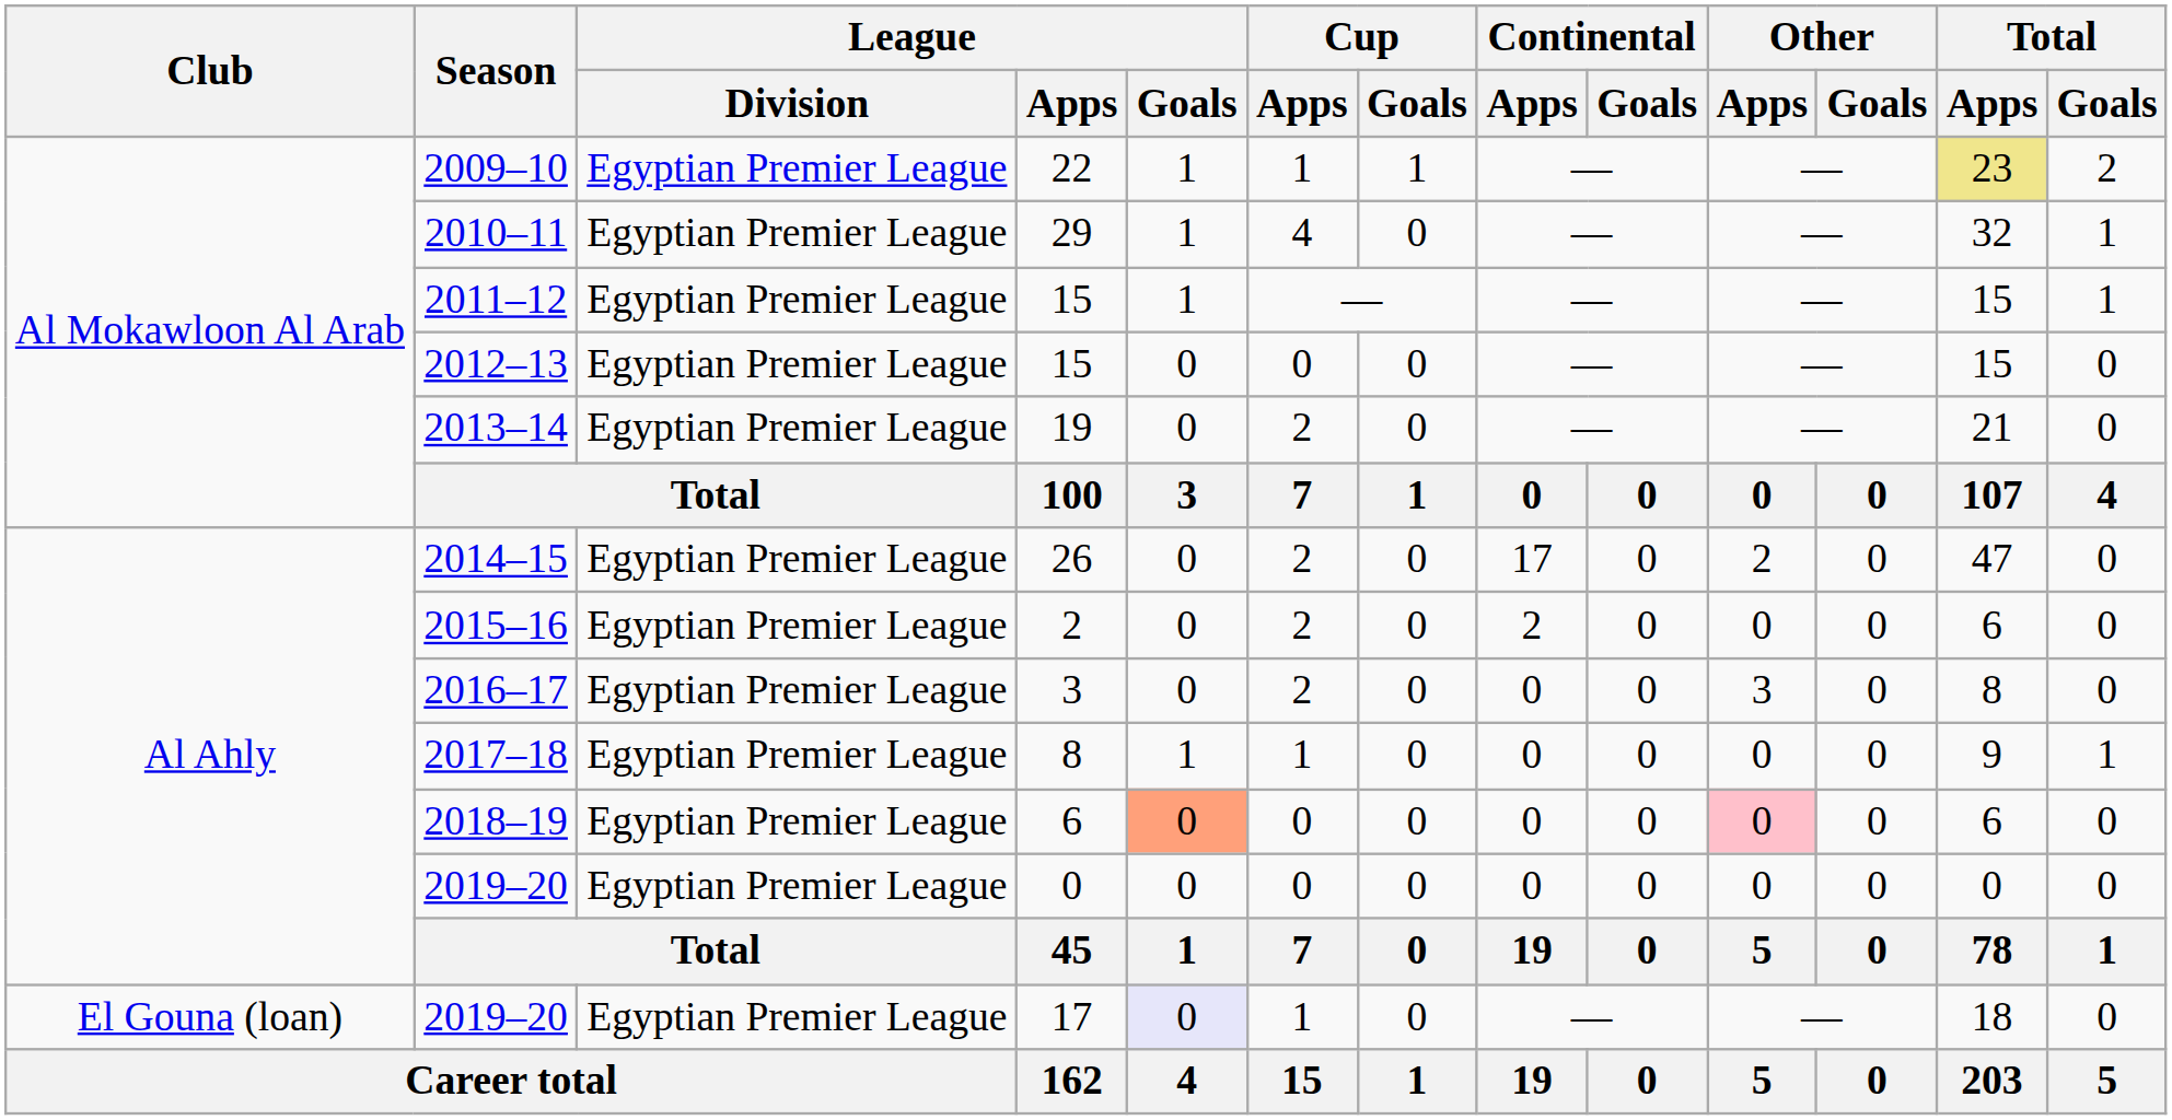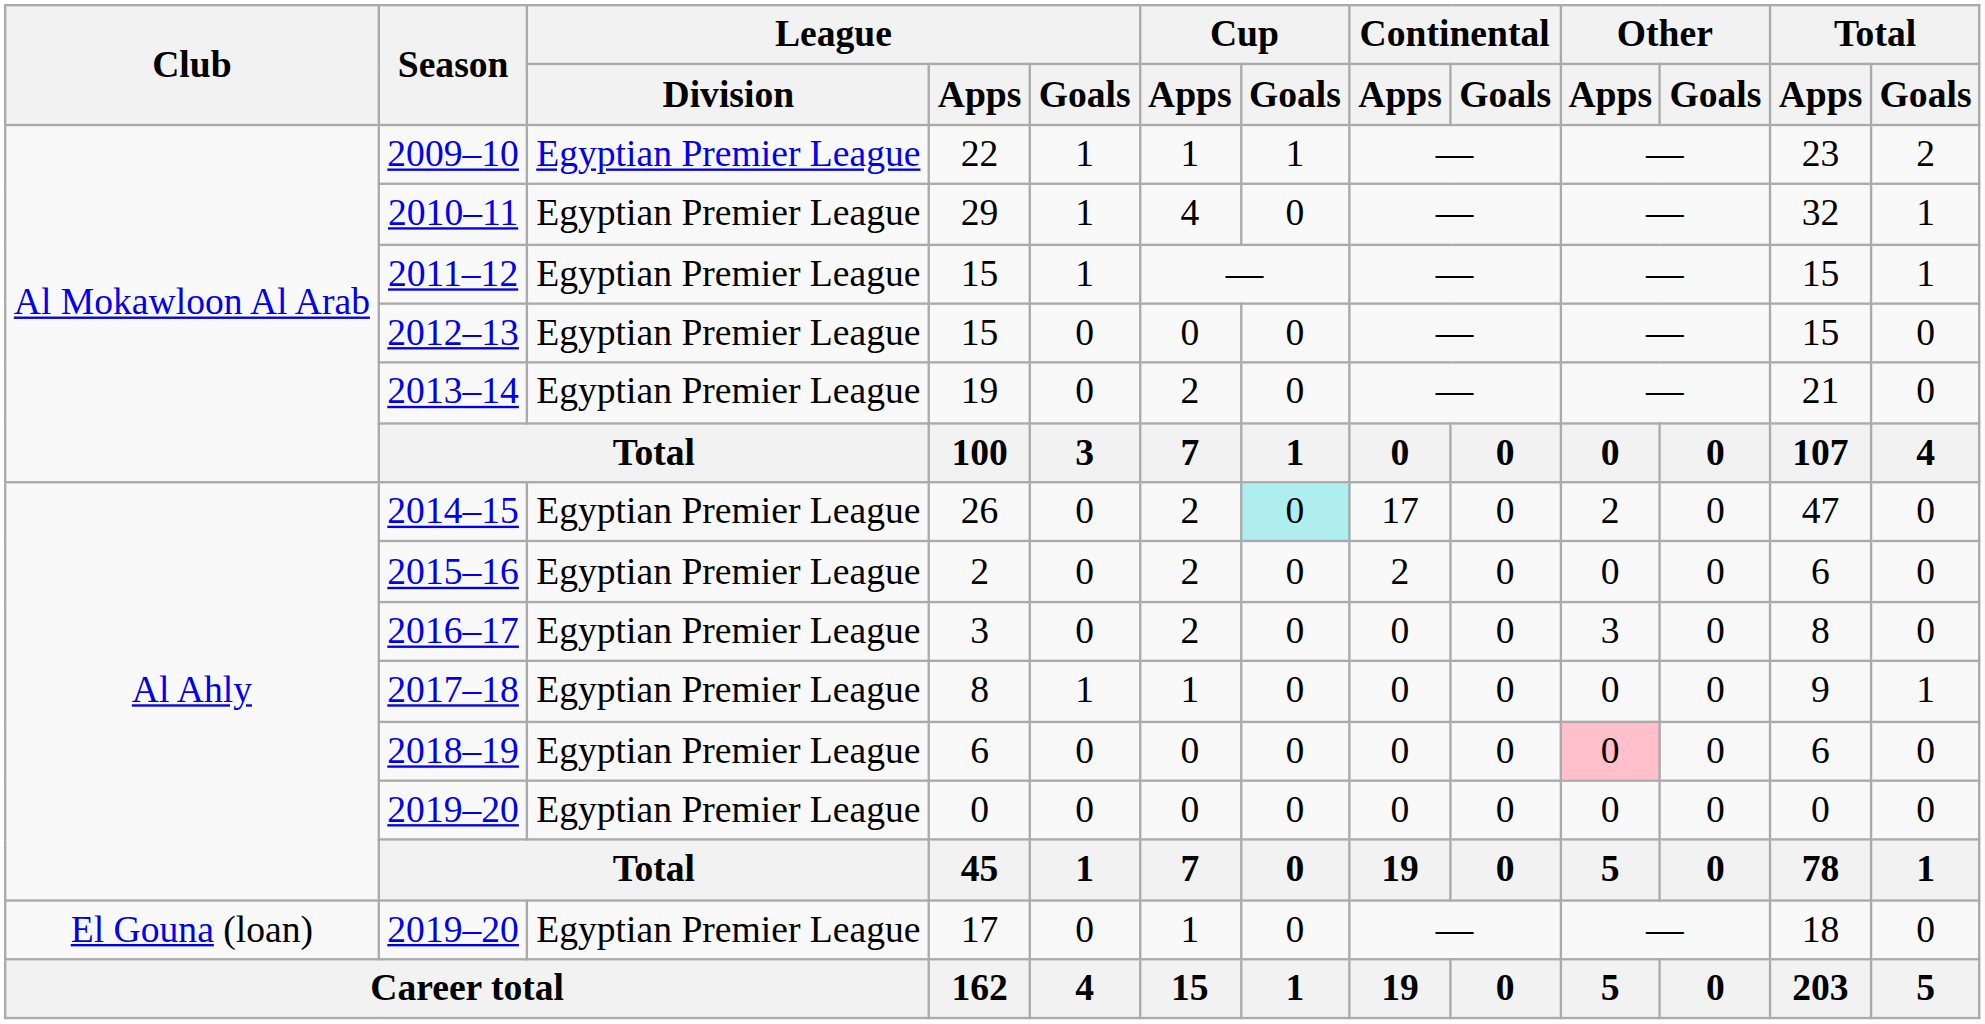2009–10 | Total / Apps: khaki background -> no background
2014–15 | Cup / Goals: no background -> paleturquoise background
2018–19 | League / Goals: lightsalmon background -> no background
2019–20 / 17 | League / Goals: lavender background -> no background
